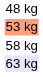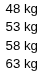53 kg | column 1: lightsalmon background -> no background
63 kg | column 1: lavender background -> no background
